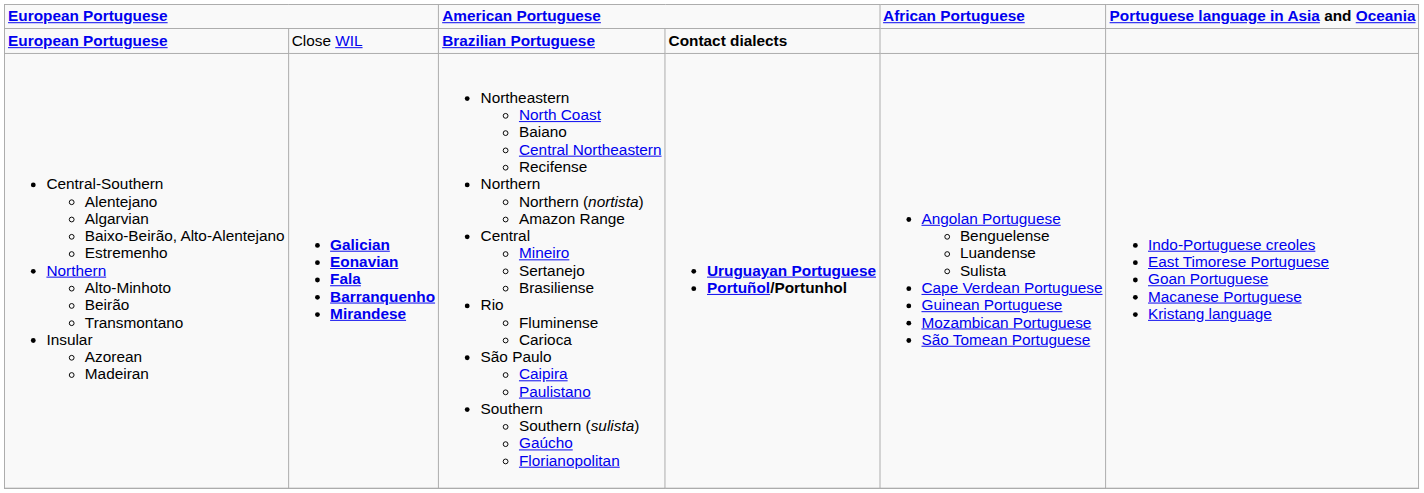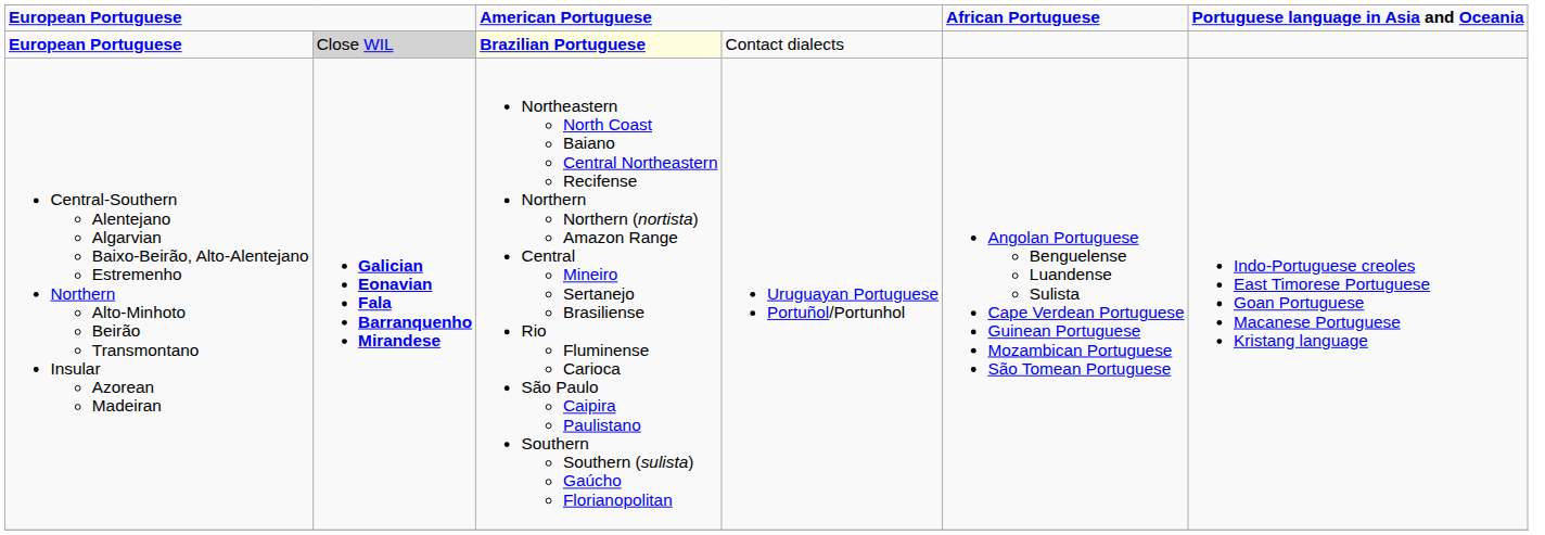row 2 | column 2: no background -> lightgrey background
row 2 | column 3: no background -> lightyellow background
row 2 | column 4: bold -> normal
row 3 | column 4: bold -> normal
